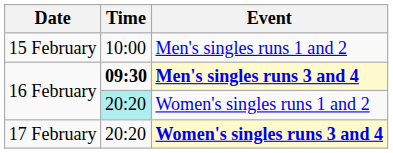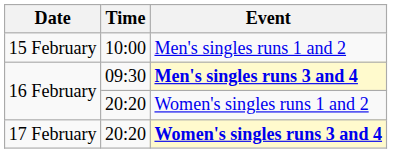Men's singles runs 3 and 4 | Time: bold -> normal
Women's singles runs 1 and 2 | Time: paleturquoise background -> no background
